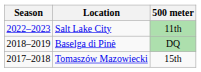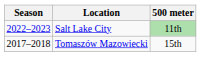- row: 2018–2019 | Baselga di Pinè | DQ
